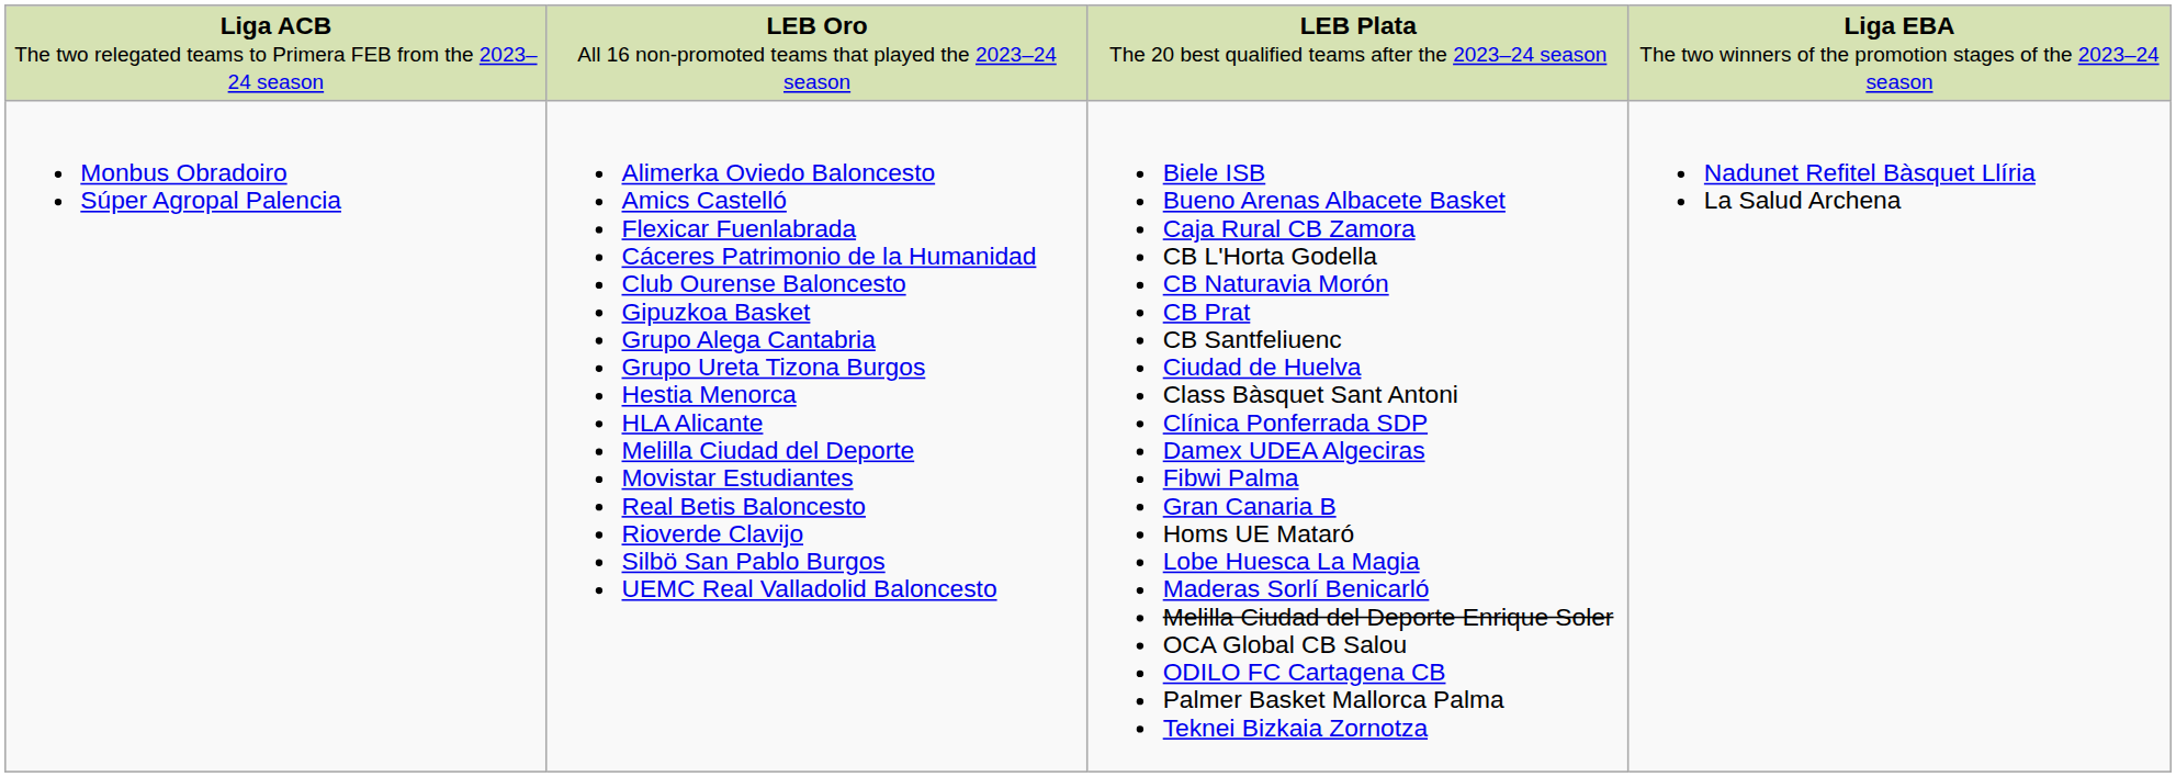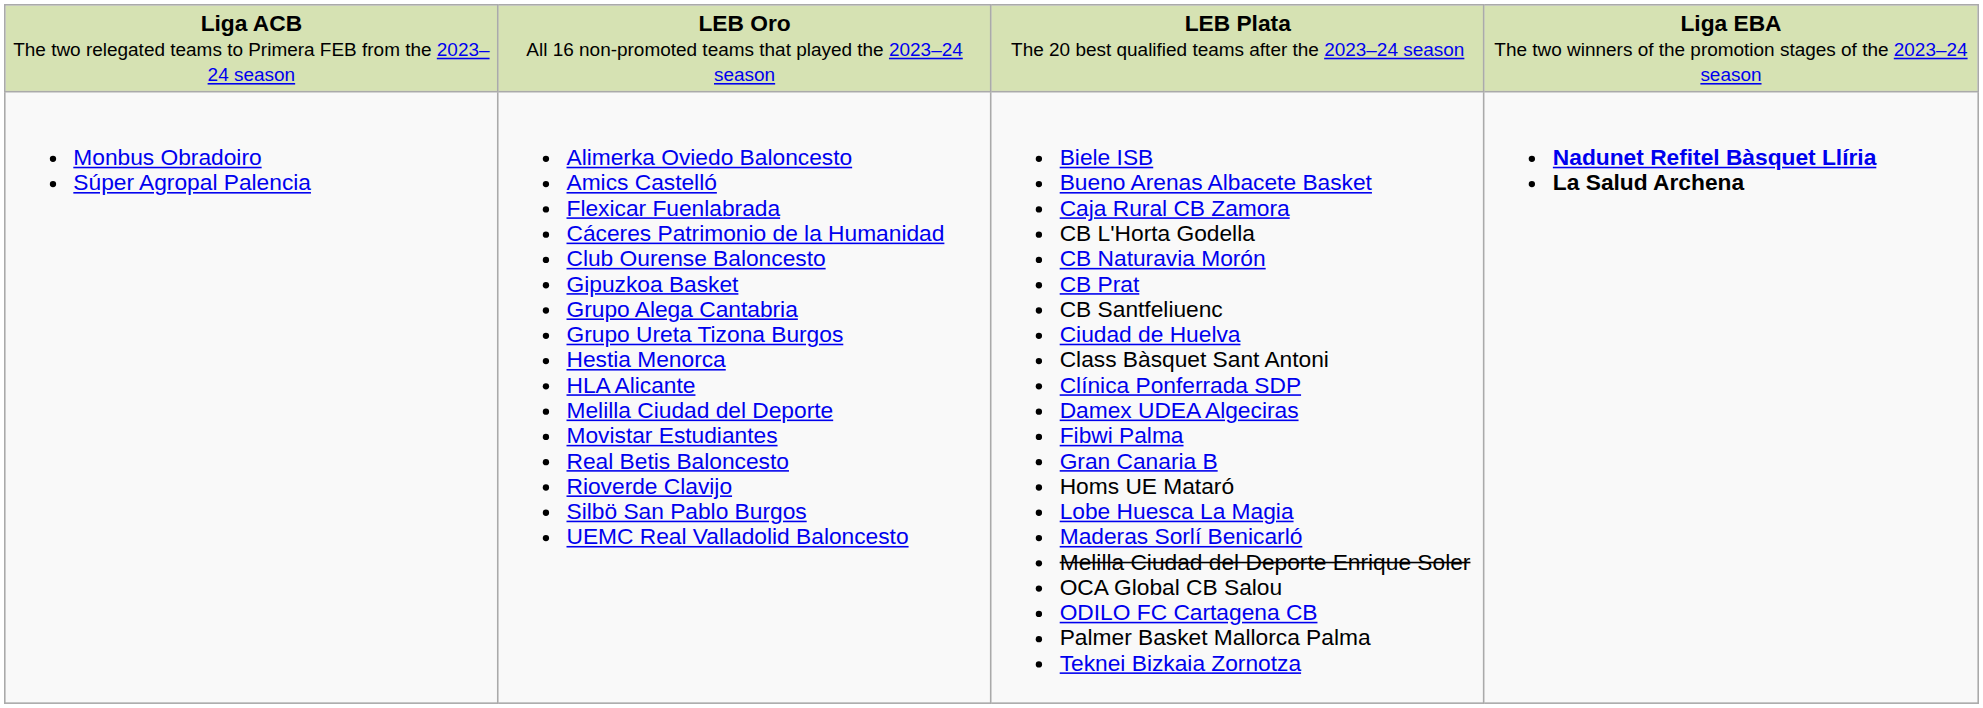Monbus Obradoiro Súper Agropal Palencia | column 4: normal -> bold
